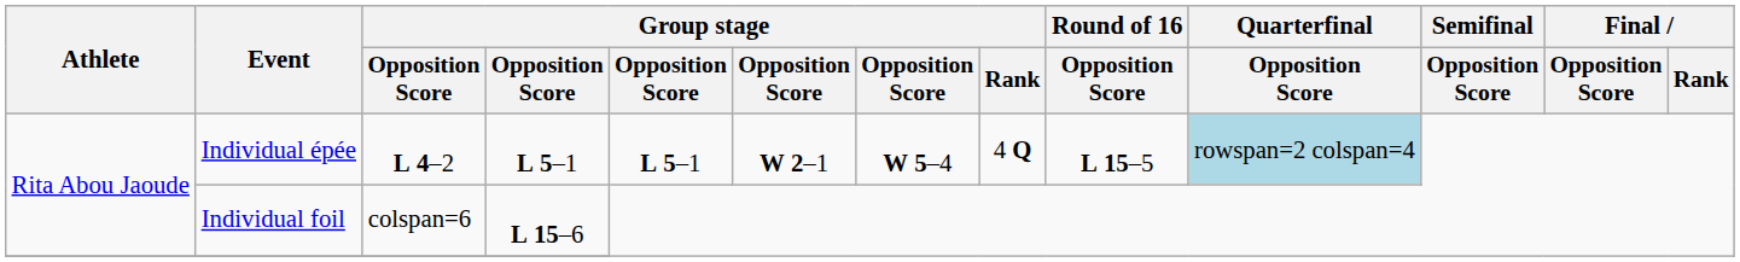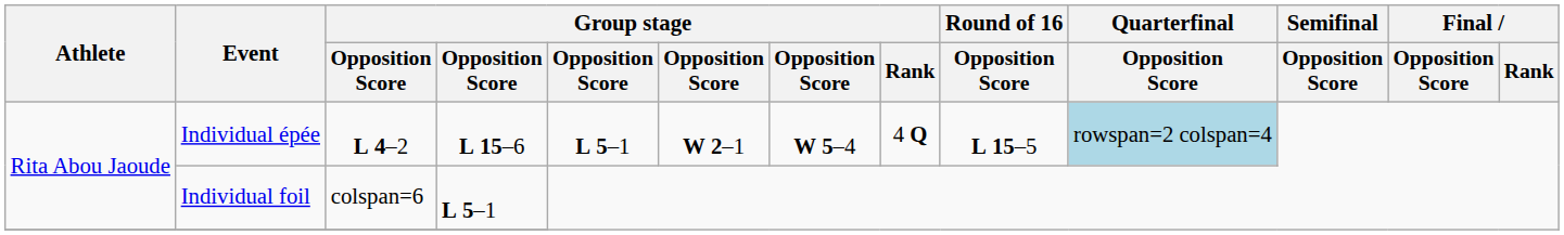Individual épée | column 4: L 5–1 -> L 15–6
Individual foil | column 4: L 15–6 -> L 5–1
